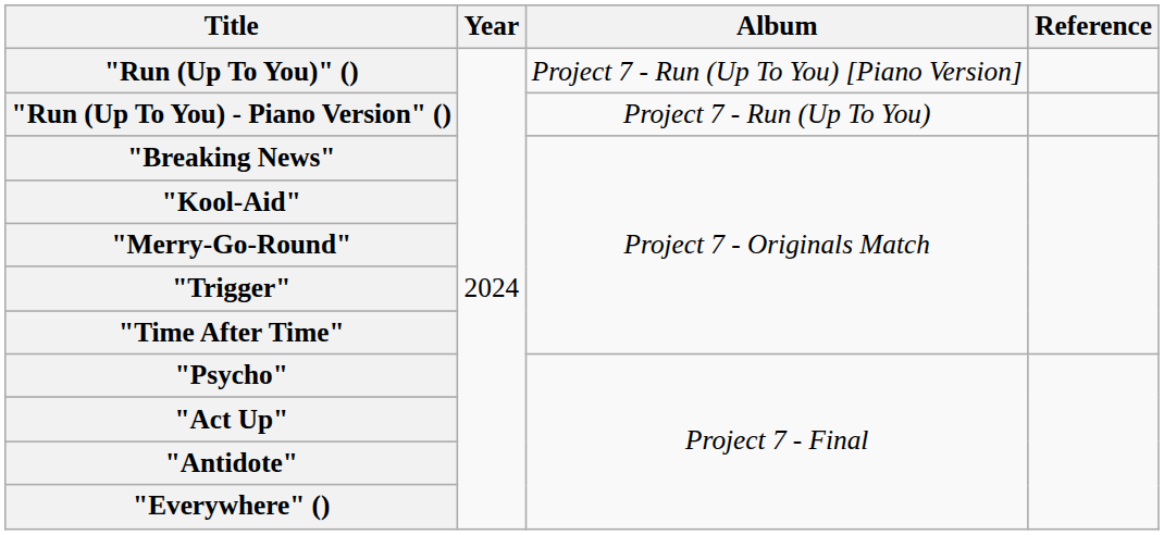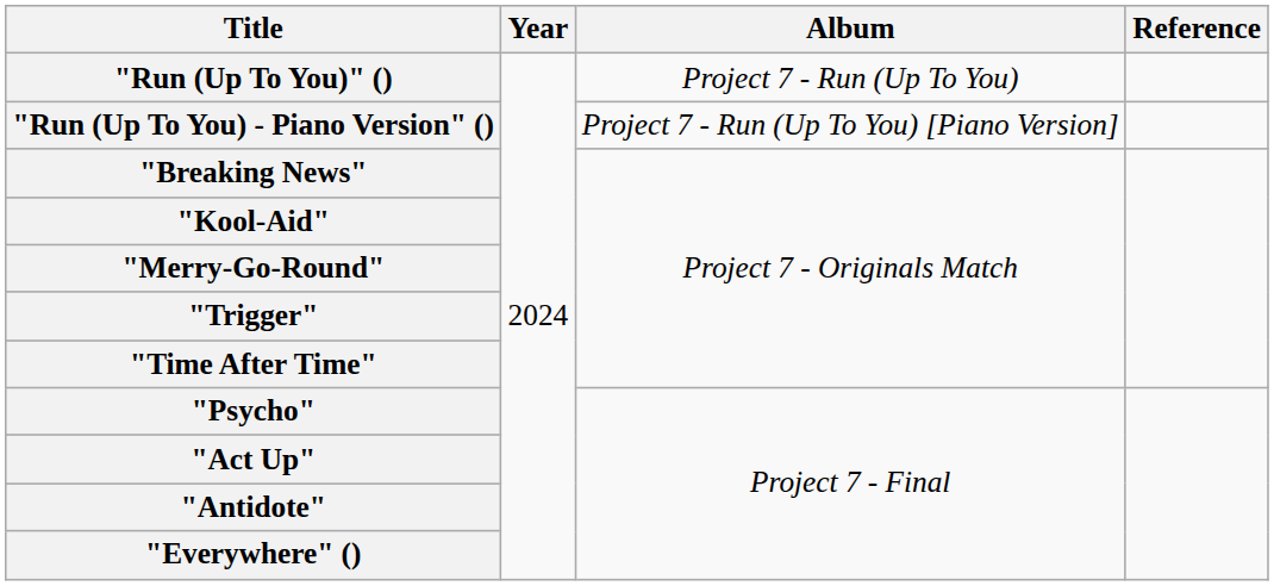"Run (Up To You)" () | Album: Project 7 - Run (Up To You) [Piano Version] -> Project 7 - Run (Up To You)
"Run (Up To You) - Piano Version" () | Album: Project 7 - Run (Up To You) -> Project 7 - Run (Up To You) [Piano Version]
